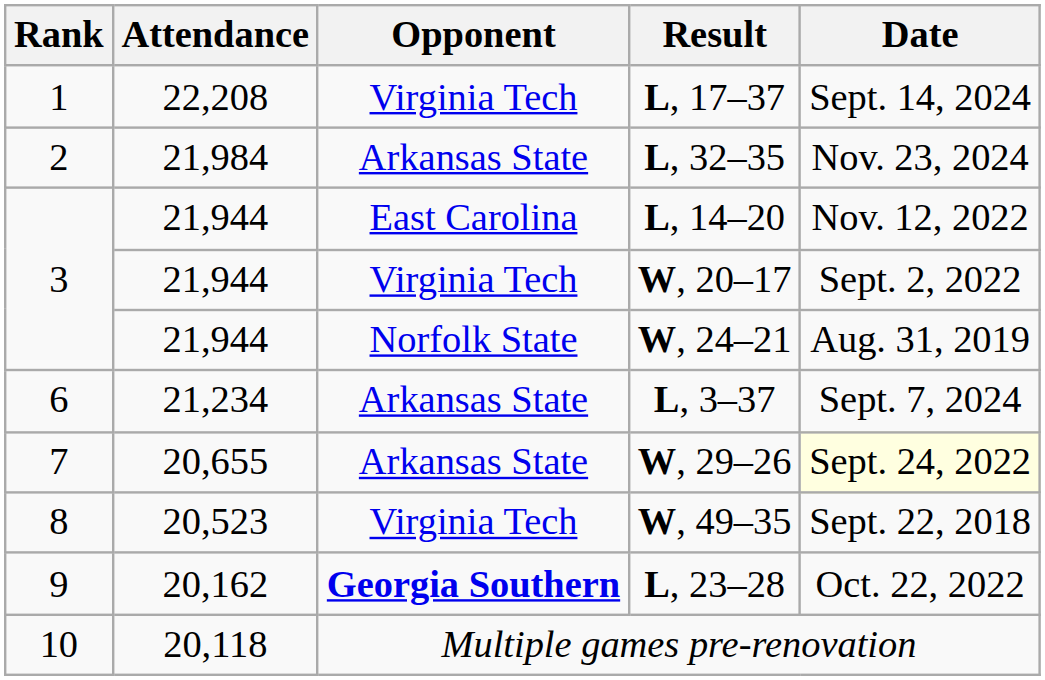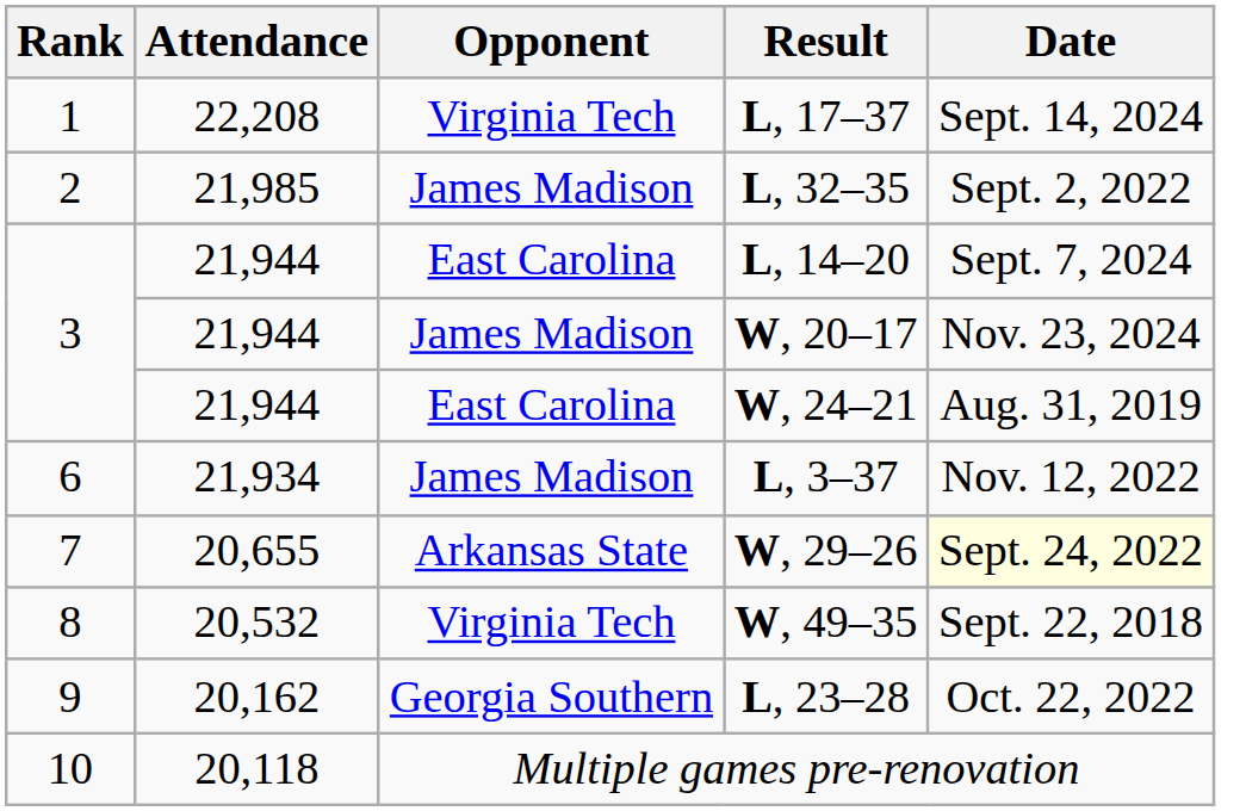L, 32–35 | Attendance: 21,984 -> 21,985
L, 32–35 | Opponent: Arkansas State -> James Madison
L, 32–35 | Date: Nov. 23, 2024 -> Sept. 2, 2022
L, 14–20 | Date: Nov. 12, 2022 -> Sept. 7, 2024
W, 20–17 | Opponent: Virginia Tech -> James Madison
W, 20–17 | Date: Sept. 2, 2022 -> Nov. 23, 2024
W, 24–21 | Opponent: Norfolk State -> East Carolina
L, 3–37 | Attendance: 21,234 -> 21,934
L, 3–37 | Opponent: Arkansas State -> James Madison
L, 3–37 | Date: Sept. 7, 2024 -> Nov. 12, 2022
W, 49–35 | Attendance: 20,523 -> 20,532
L, 23–28 | Opponent: bold -> normal
